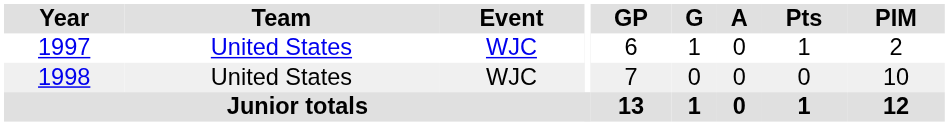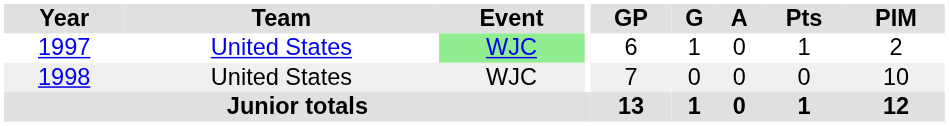1997 | Event: no background -> lightgreen background
